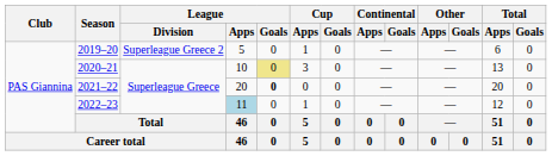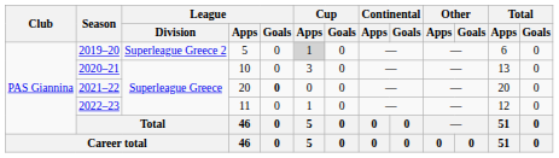2019–20 | Cup / Apps: no background -> lightgrey background
2020–21 | League / Goals: khaki background -> no background
2022–23 | League / Apps: lightblue background -> no background
